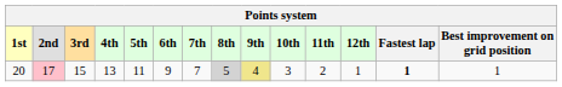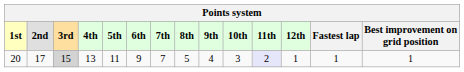20 | 2nd: pink background -> no background
20 | 3rd: no background -> lightgrey background
20 | 8th: lightgrey background -> no background
20 | 9th: khaki background -> no background
20 | 11th: no background -> lavender background
20 | Fastest lap: bold -> normal
